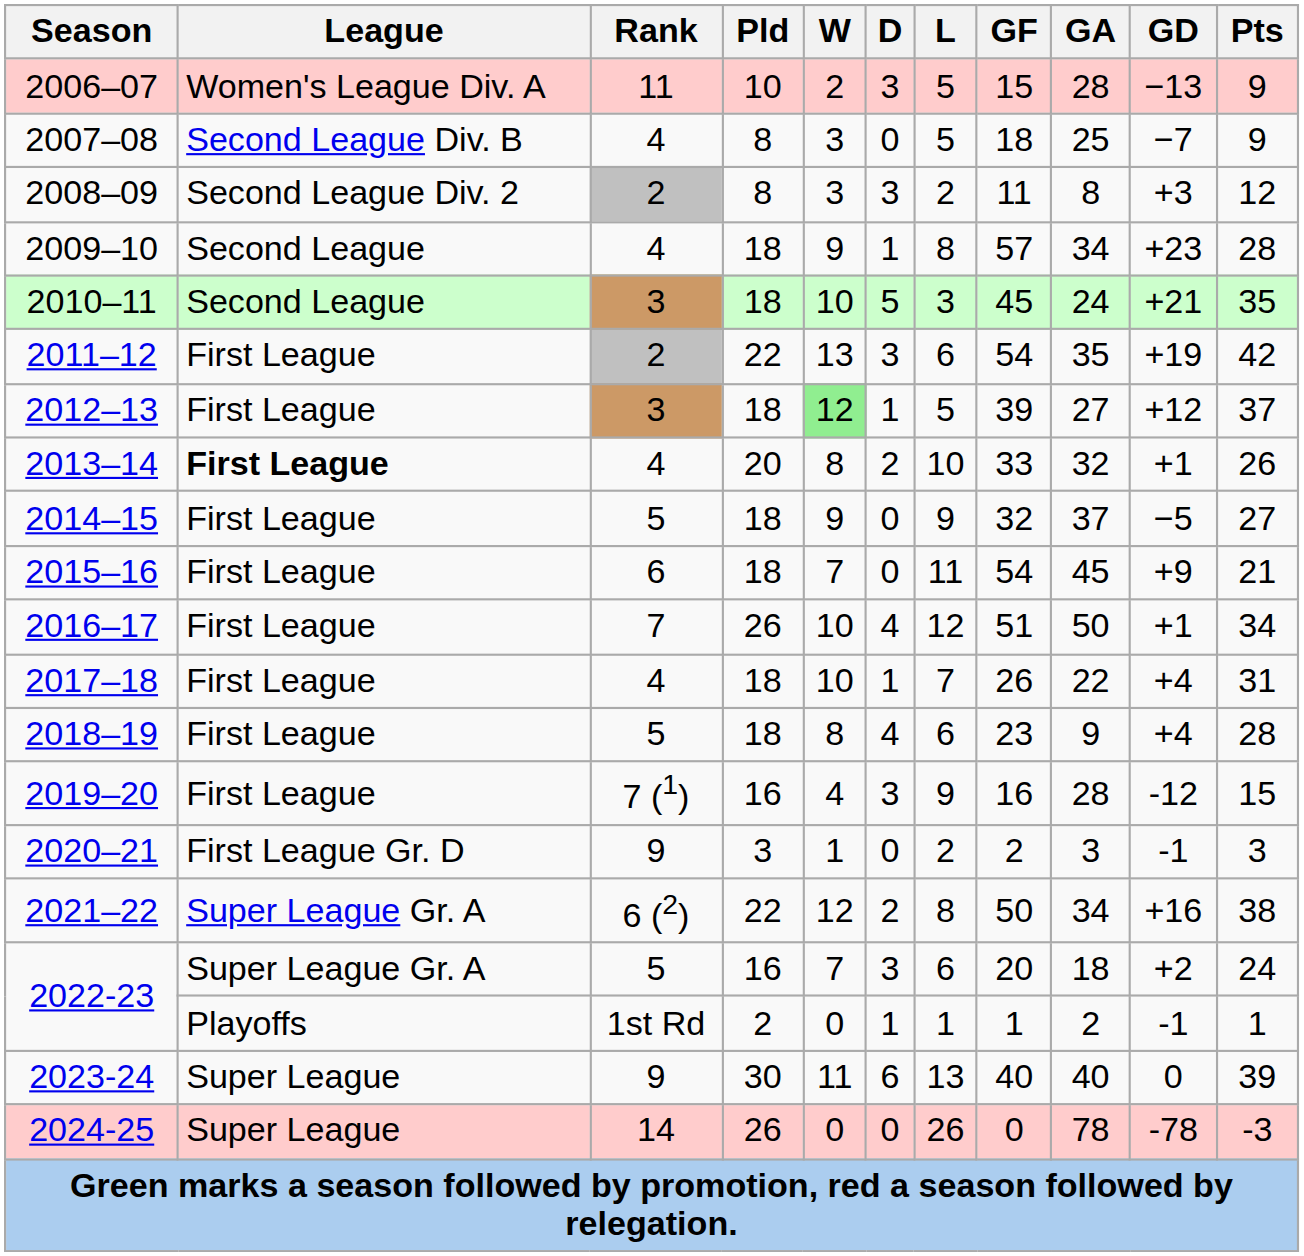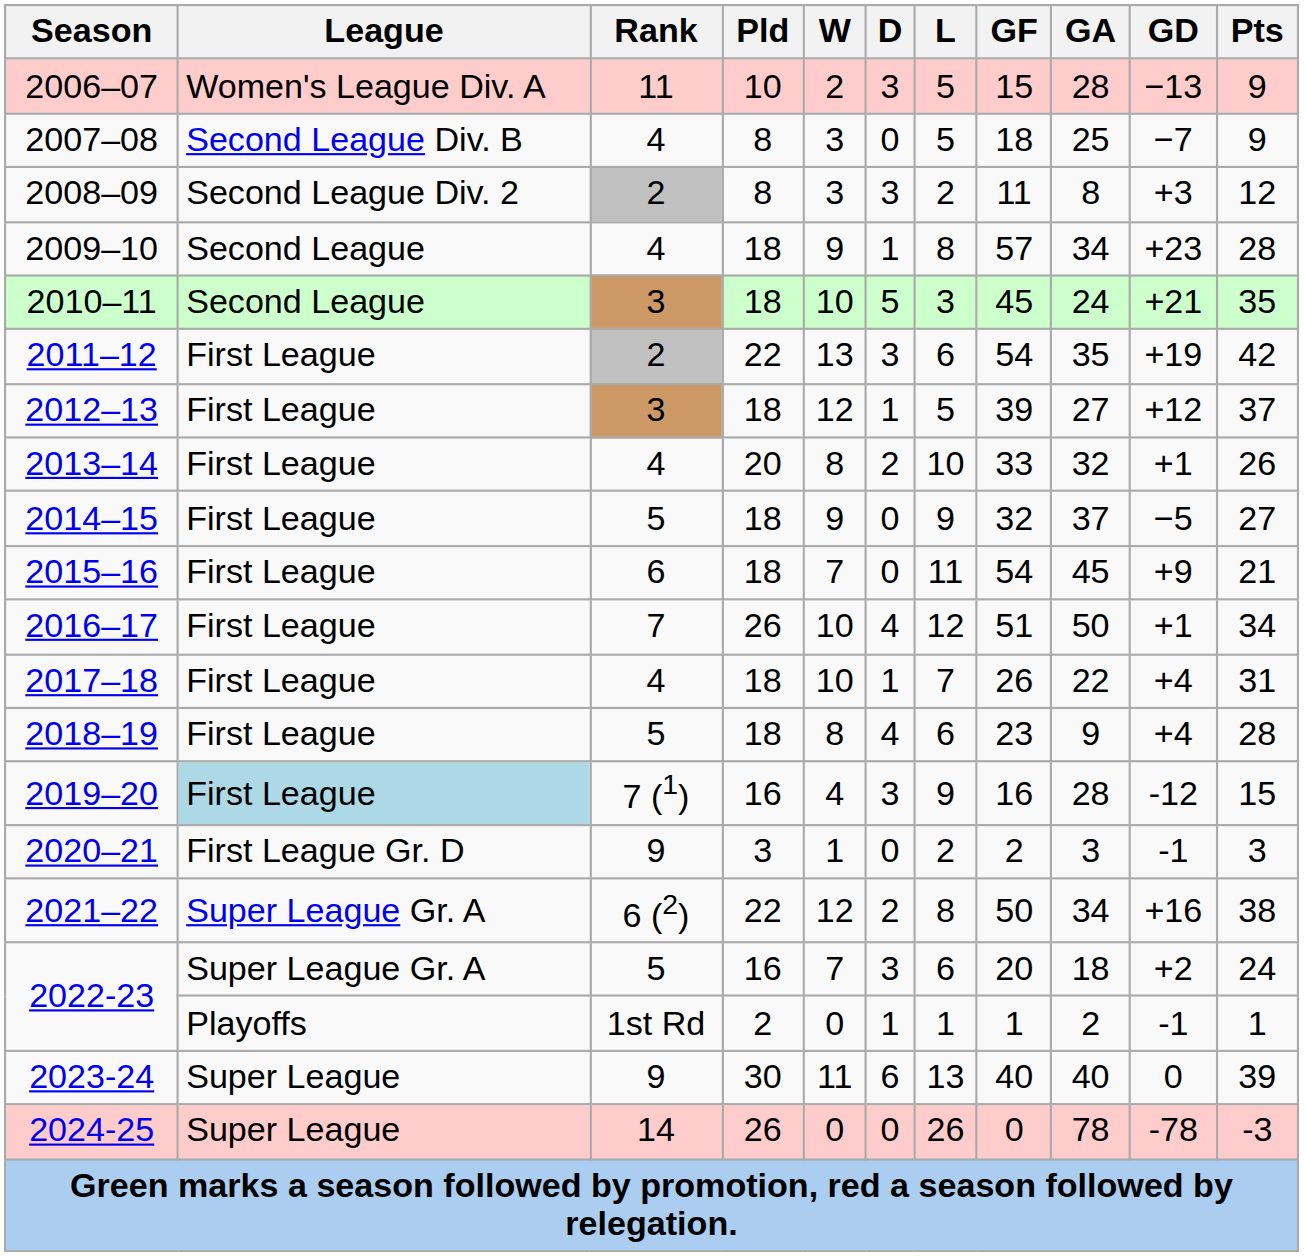2012–13 | W: lightgreen background -> no background
2013–14 | League: bold -> normal
2019–20 | League: no background -> lightblue background
